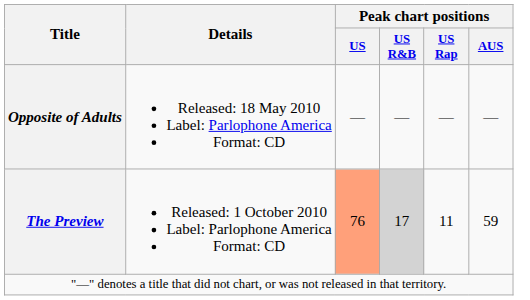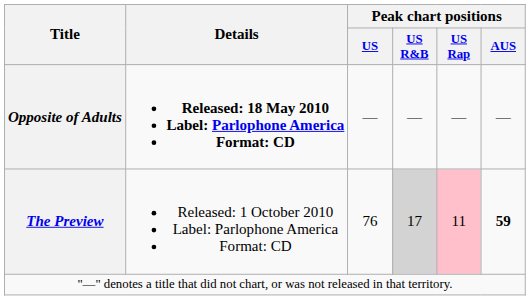Opposite of Adults | Details: normal -> bold
The Preview | Peak chart positions / US: lightsalmon background -> no background
The Preview | Peak chart positions / US Rap: no background -> pink background
The Preview | Peak chart positions / AUS: normal -> bold
